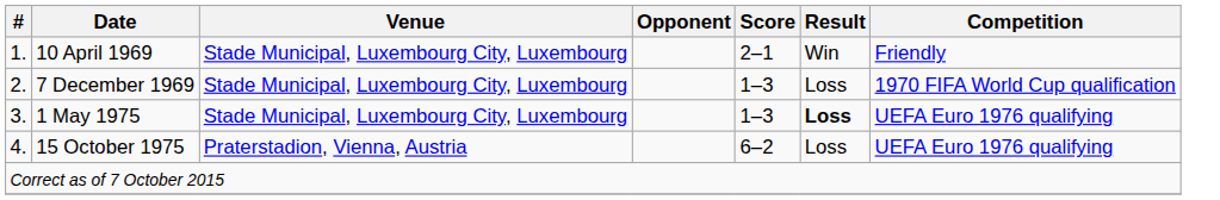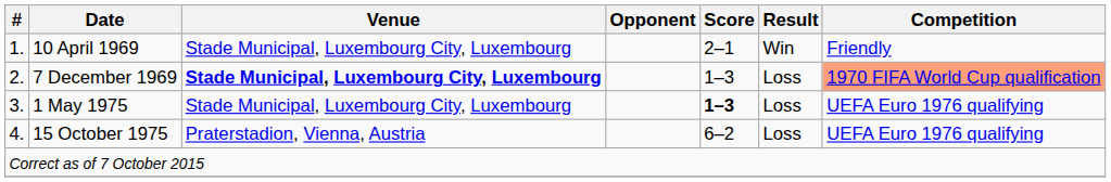7 December 1969 | Venue: normal -> bold
7 December 1969 | Competition: no background -> lightsalmon background
1 May 1975 | Score: normal -> bold
1 May 1975 | Result: bold -> normal
